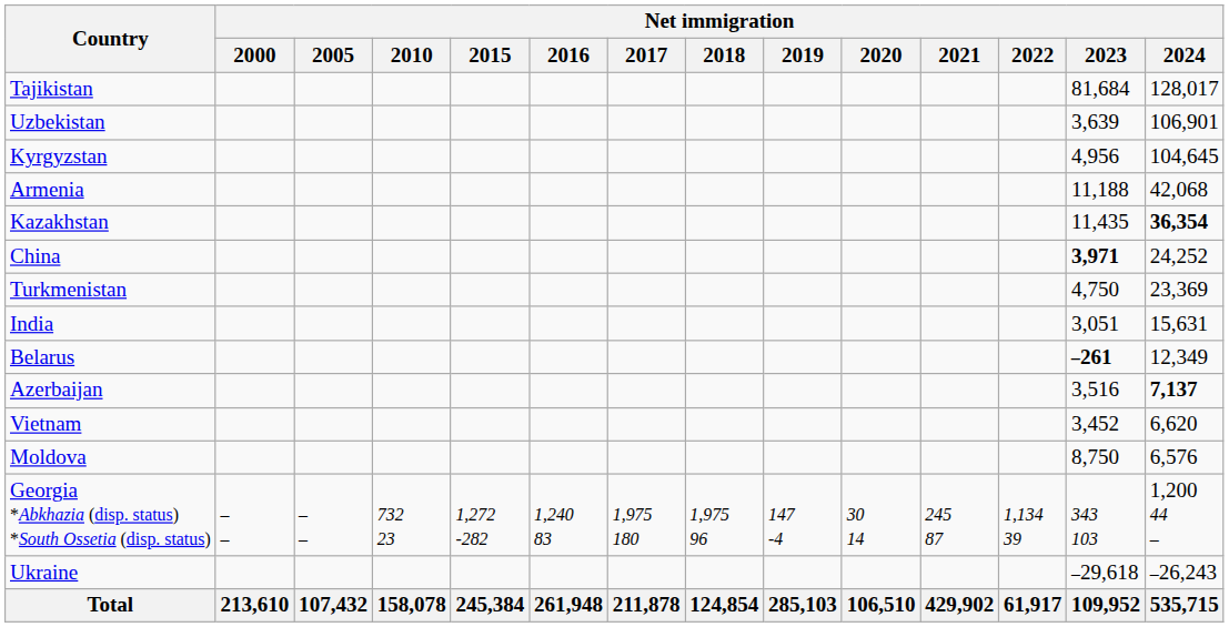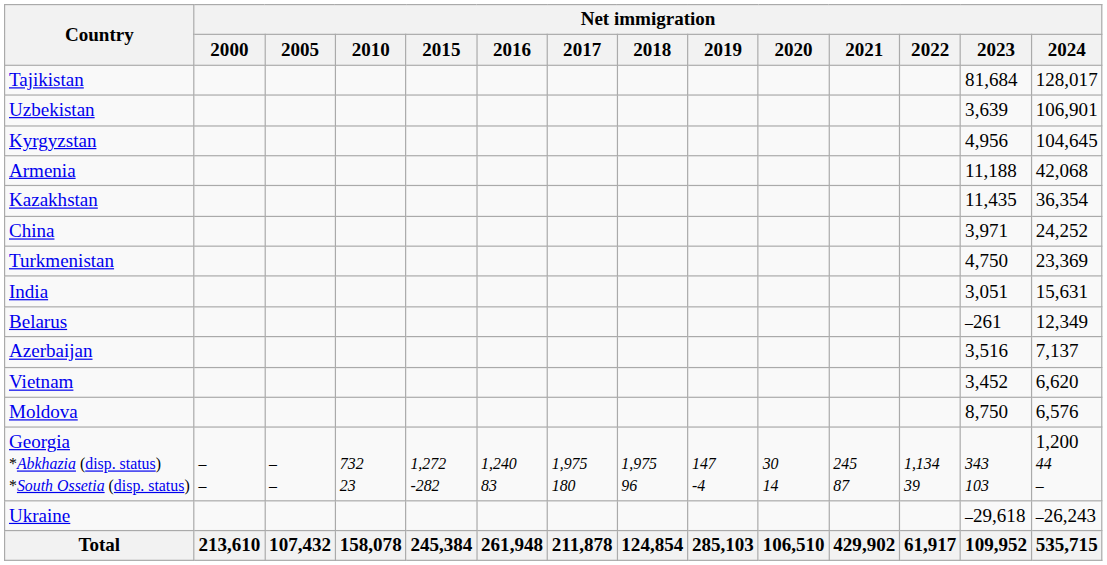Kazakhstan | Net immigration / 2024: bold -> normal
China | Net immigration / 2023: bold -> normal
Belarus | Net immigration / 2023: bold -> normal
Azerbaijan | Net immigration / 2024: bold -> normal
